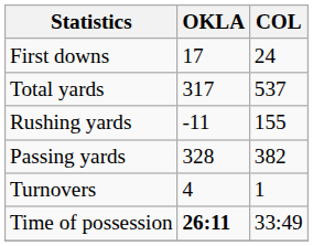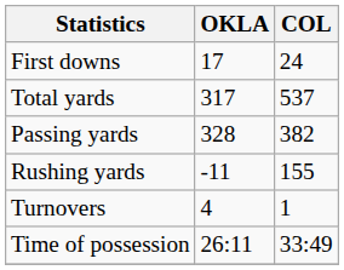rows swapped: Rushing yards <-> Passing yards
Time of possession | OKLA: bold -> normal
